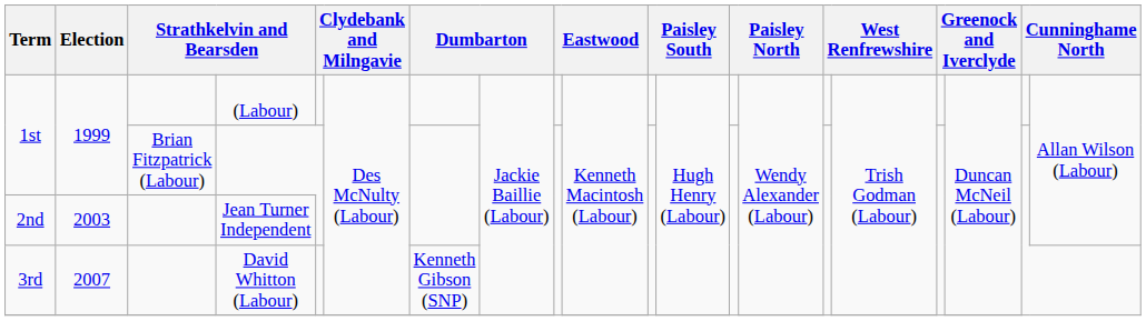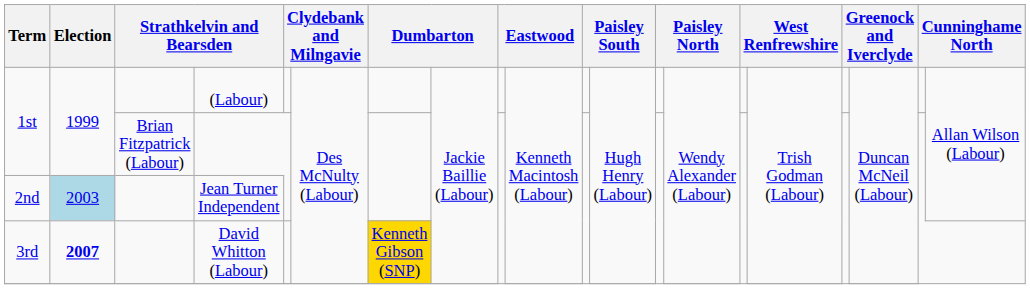Jean Turner Independent | Election: no background -> lightblue background
David Whitton (Labour) | Election: normal -> bold
David Whitton (Labour) | column 7: no background -> gold background
